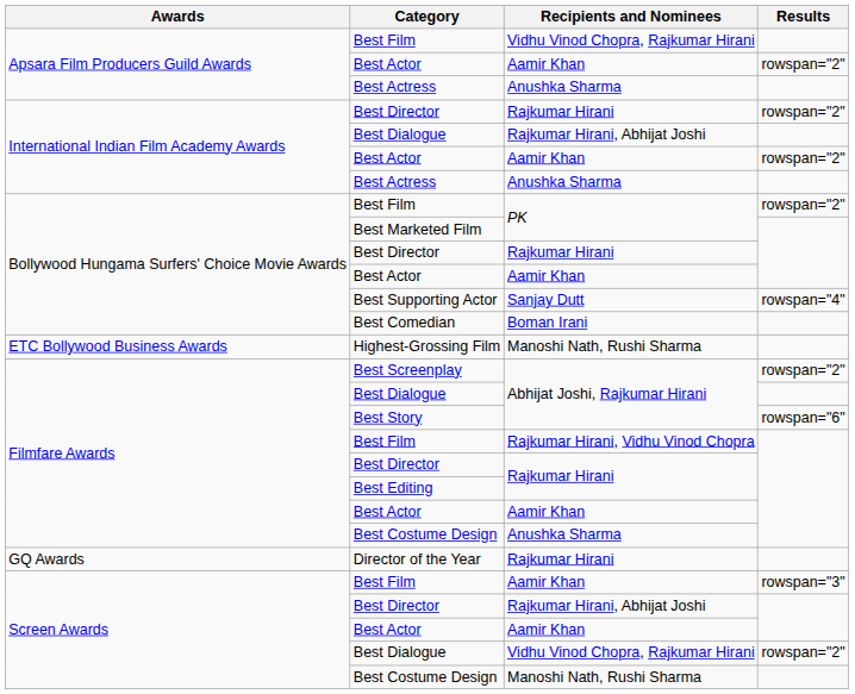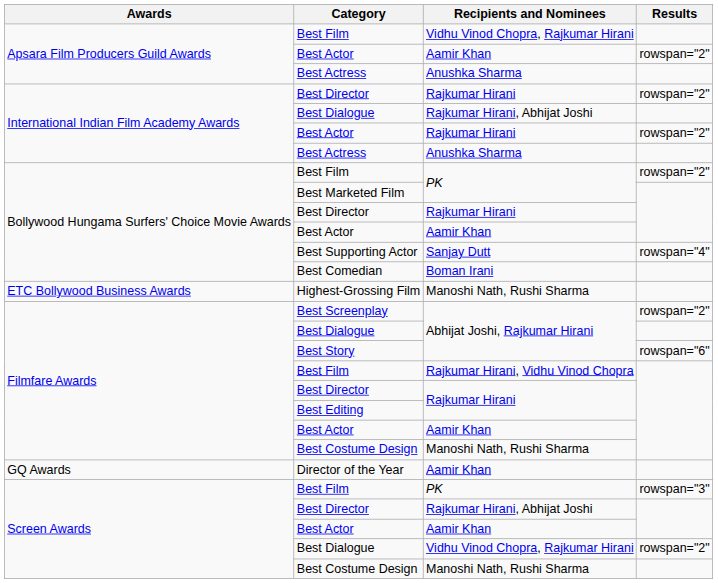International Indian Film Academy Awards / Best Actor | Recipients and Nominees: Aamir Khan -> Rajkumar Hirani
Filmfare Awards / Best Costume Design | Recipients and Nominees: Anushka Sharma -> Manoshi Nath, Rushi Sharma
Director of the Year | Recipients and Nominees: Rajkumar Hirani -> Aamir Khan
Screen Awards / Best Film | Recipients and Nominees: Aamir Khan -> PK
